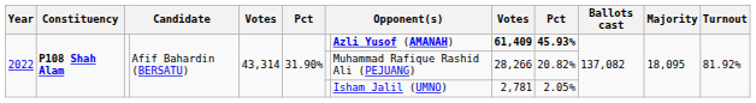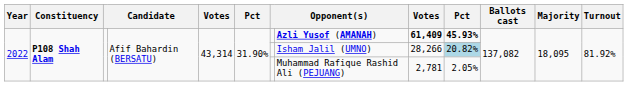row 3 | column 8: Muhammad Rafique Rashid Ali (PEJUANG) -> Isham Jalil (UMNO)
row 3 | column 10: no background -> lightblue background
row 4 | column 8: Isham Jalil (UMNO) -> Muhammad Rafique Rashid Ali (PEJUANG)
